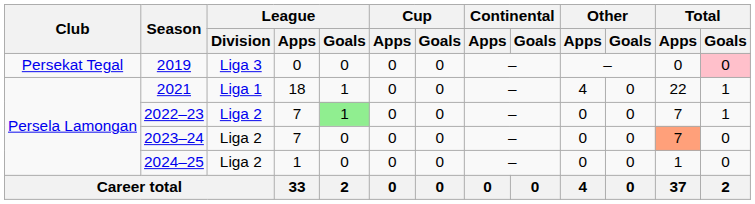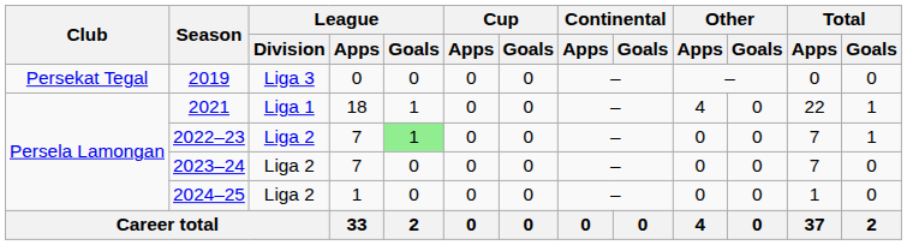2019 | Total / Goals: pink background -> no background
2023–24 | Total / Apps: lightsalmon background -> no background
